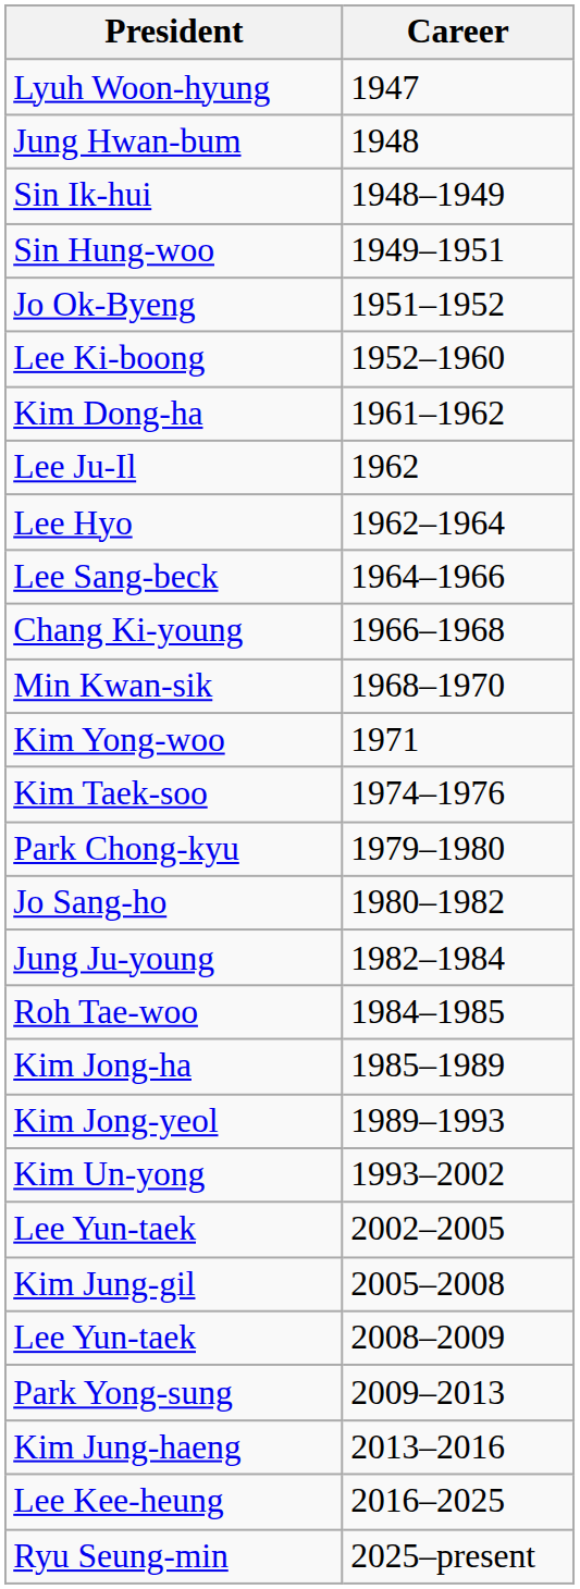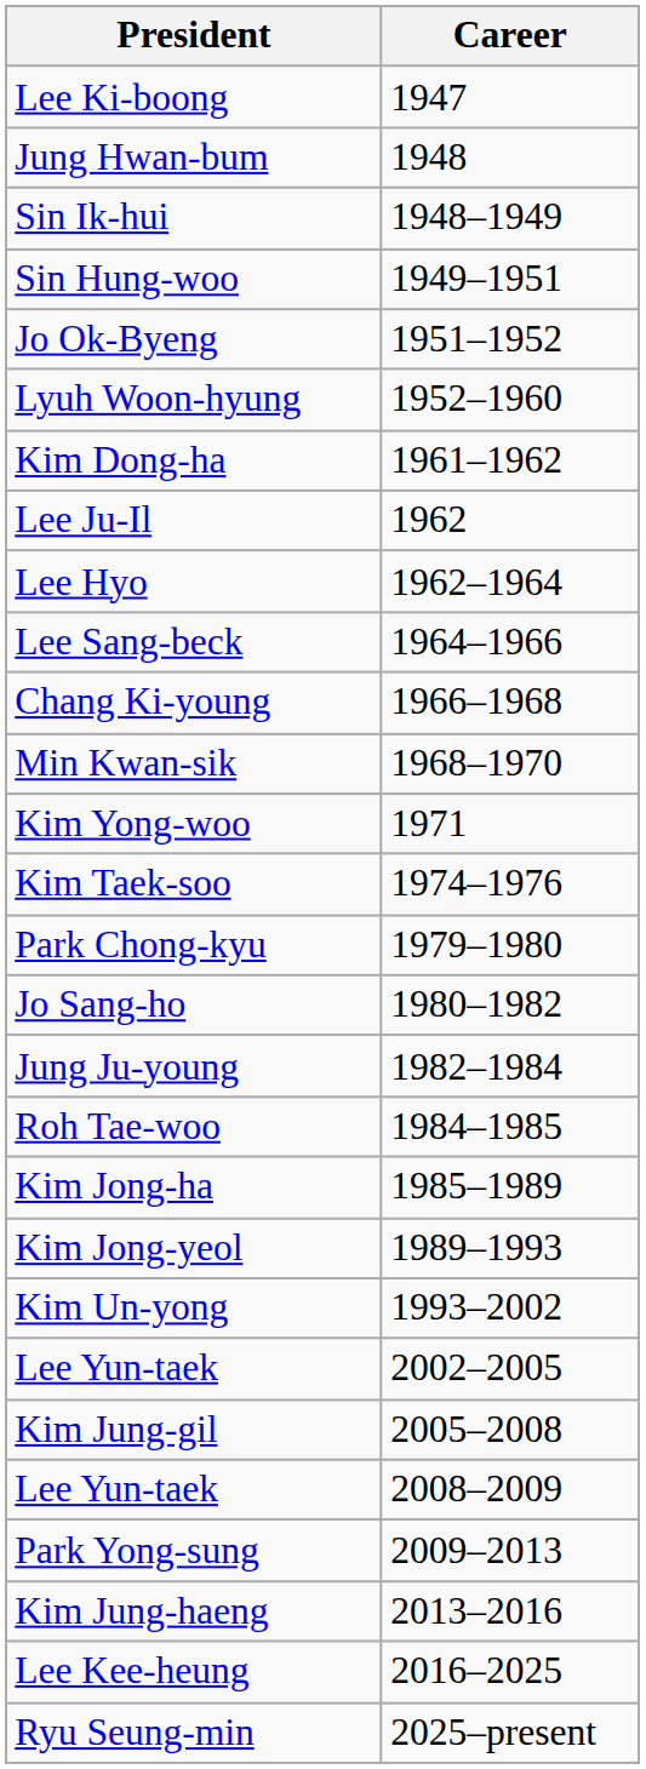row 2 | President: Lyuh Woon-hyung -> Lee Ki-boong
row 7 | President: Lee Ki-boong -> Lyuh Woon-hyung
